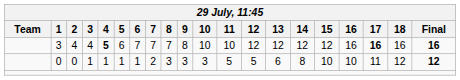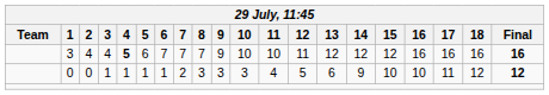row 3 | 9: 8 -> 9
row 3 | 12: 12 -> 11
row 3 | 17: bold -> normal
row 4 | 11: 5 -> 4
row 4 | 14: 8 -> 9
